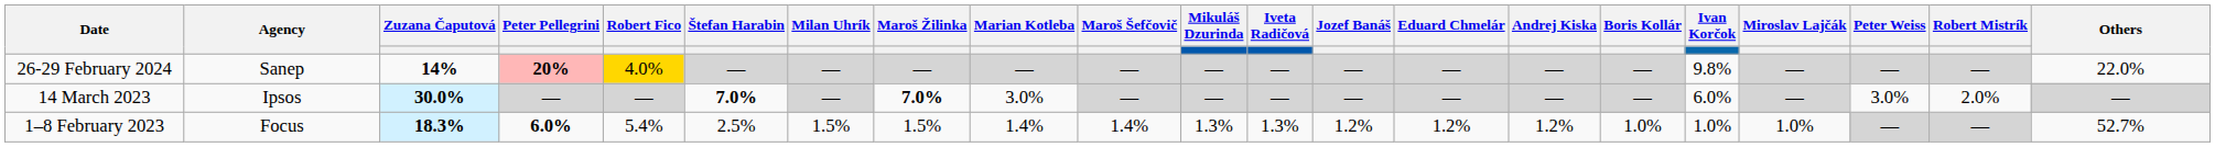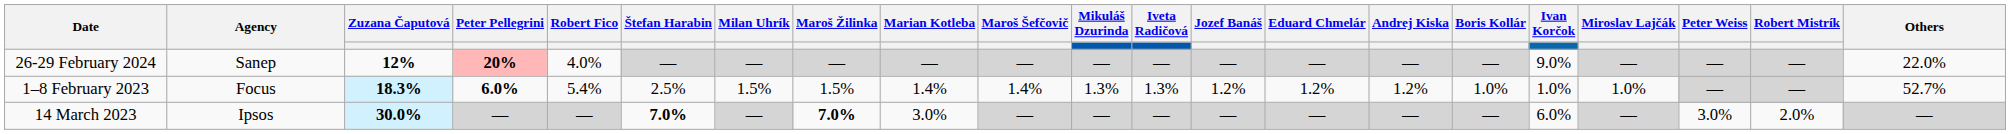26-29 February 2024 | Zuzana Čaputová: 14% -> 12%
26-29 February 2024 | Robert Fico: gold background -> no background
26-29 February 2024 | Ivan Korčok: 9.8% -> 9.0%
rows swapped: 14 March 2023 <-> 1–8 February 2023
